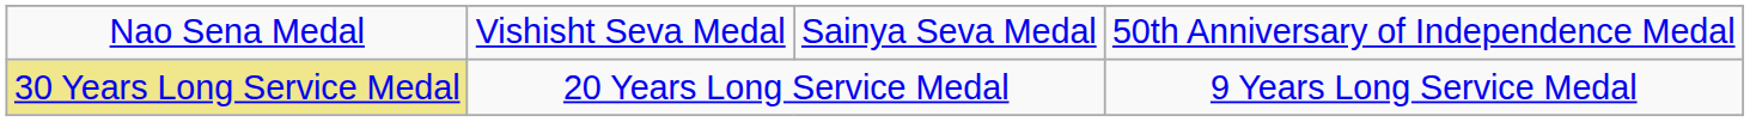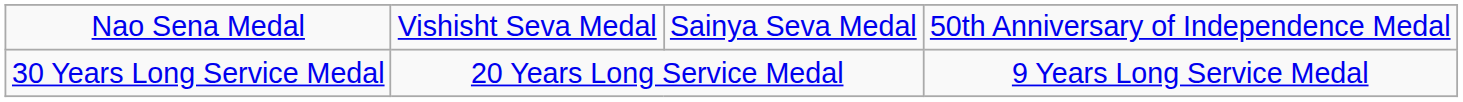30 Years Long Service Medal | column 1: khaki background -> no background
